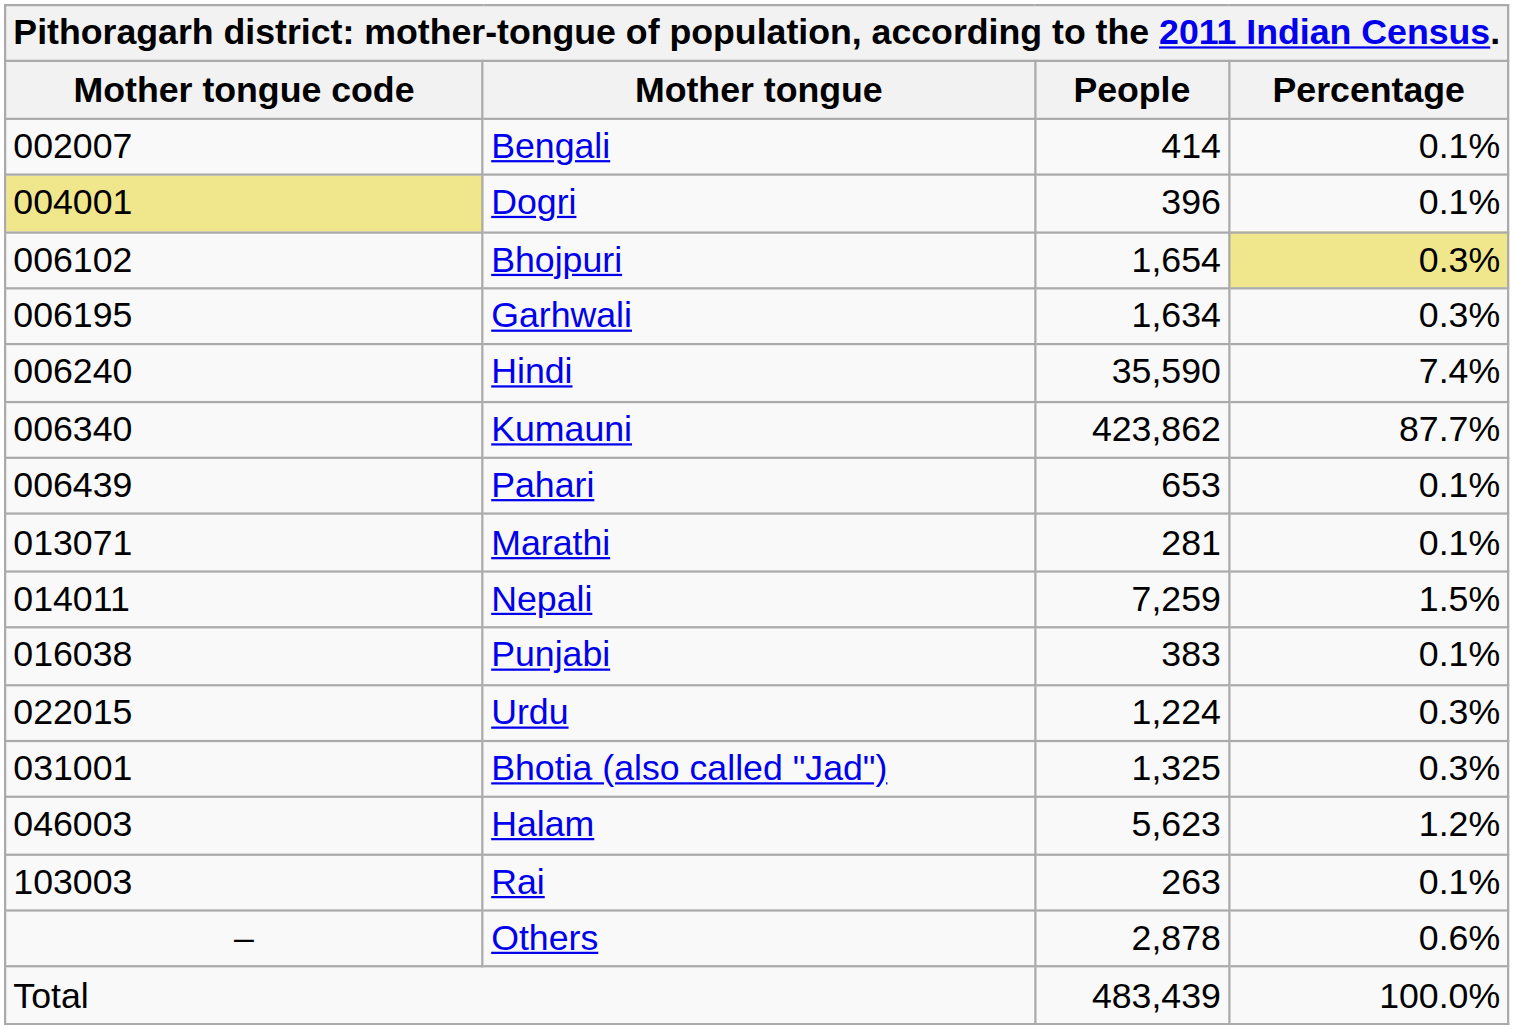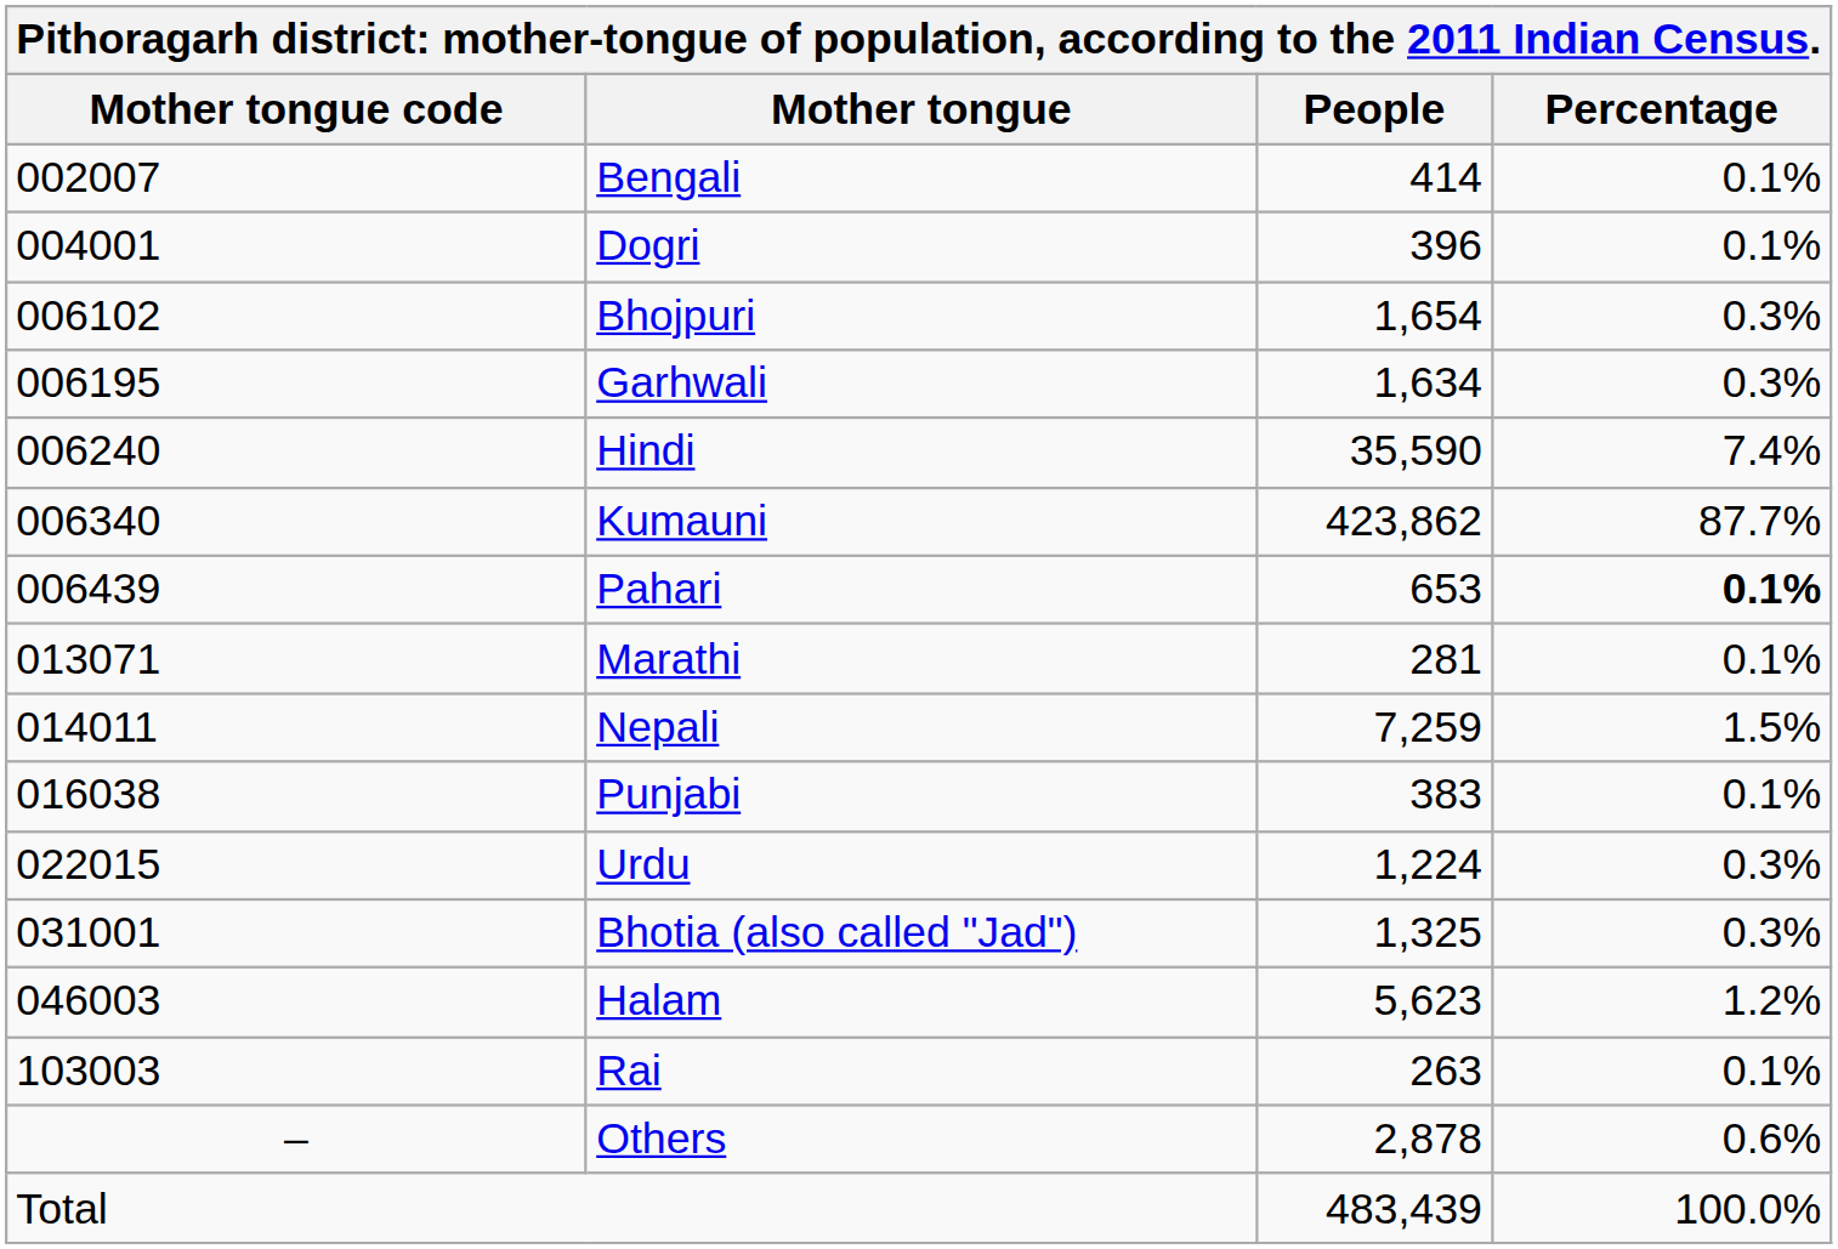Dogri | Mother tongue code: khaki background -> no background
Bhojpuri | Percentage: khaki background -> no background
Pahari | Percentage: normal -> bold
